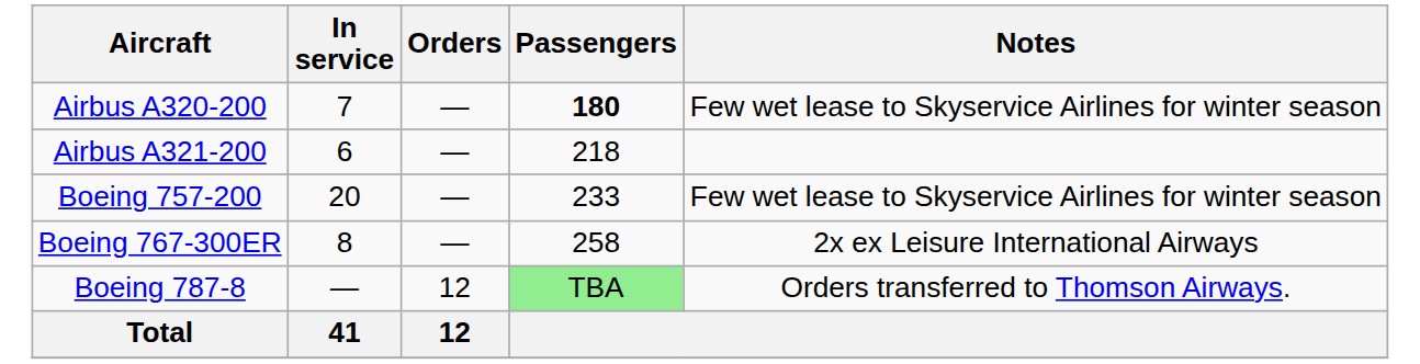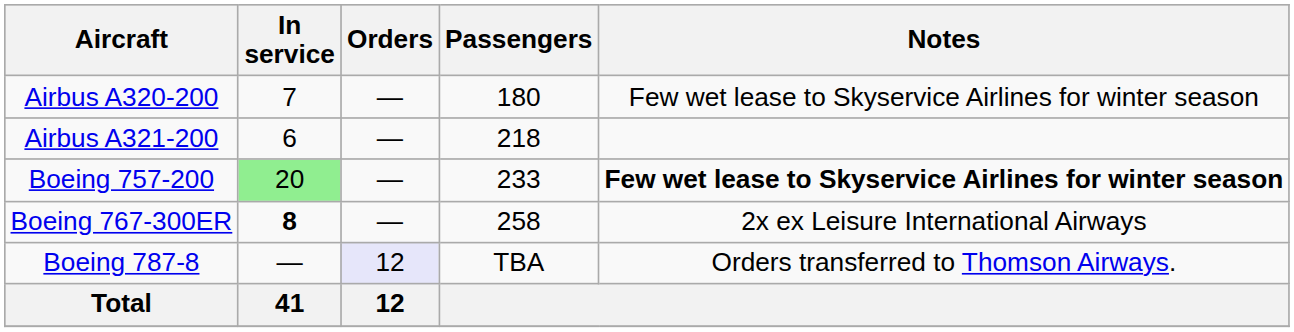Airbus A320-200 | Passengers: bold -> normal
Boeing 757-200 | In service: no background -> lightgreen background
Boeing 757-200 | Notes: normal -> bold
Boeing 767-300ER | In service: normal -> bold
Boeing 787-8 | Orders: no background -> lavender background
Boeing 787-8 | Passengers: lightgreen background -> no background
